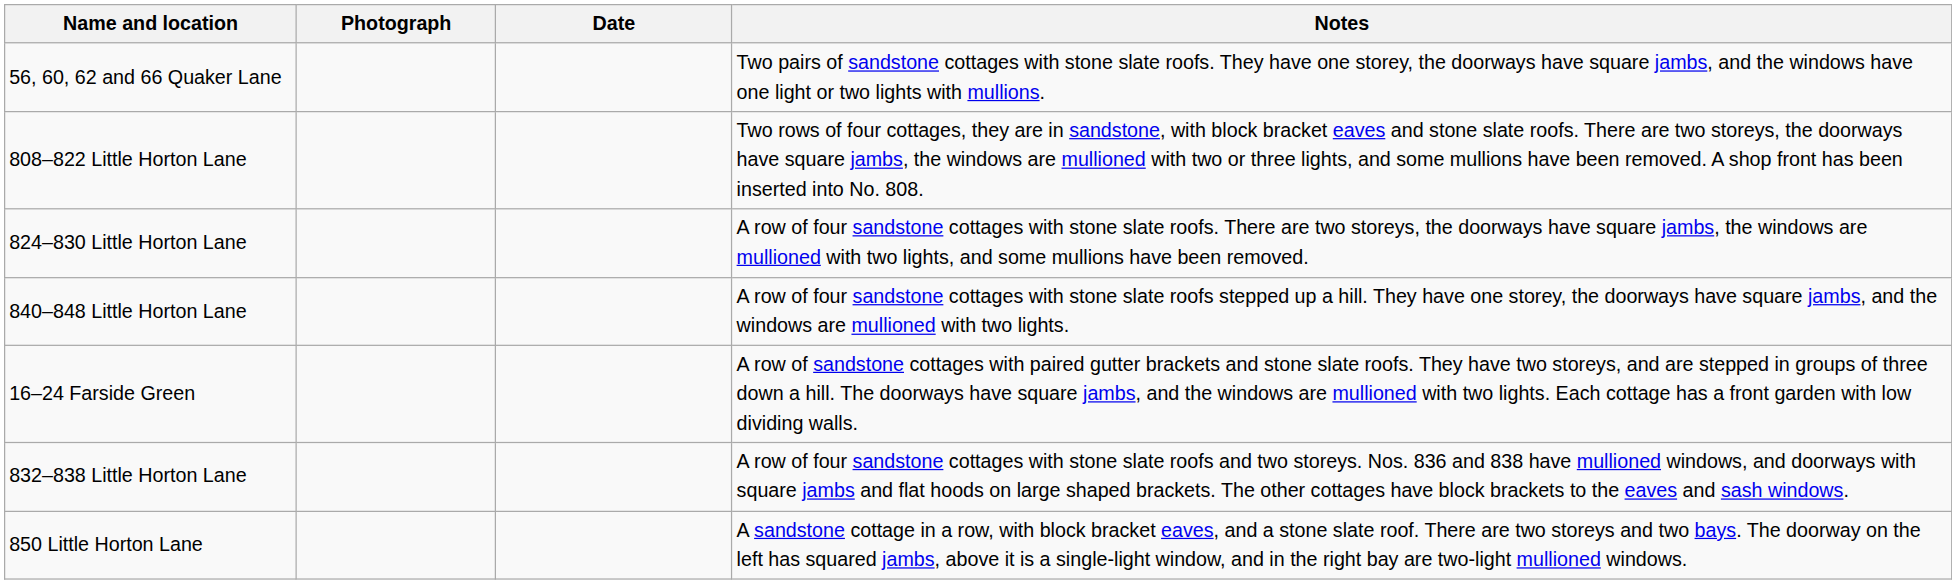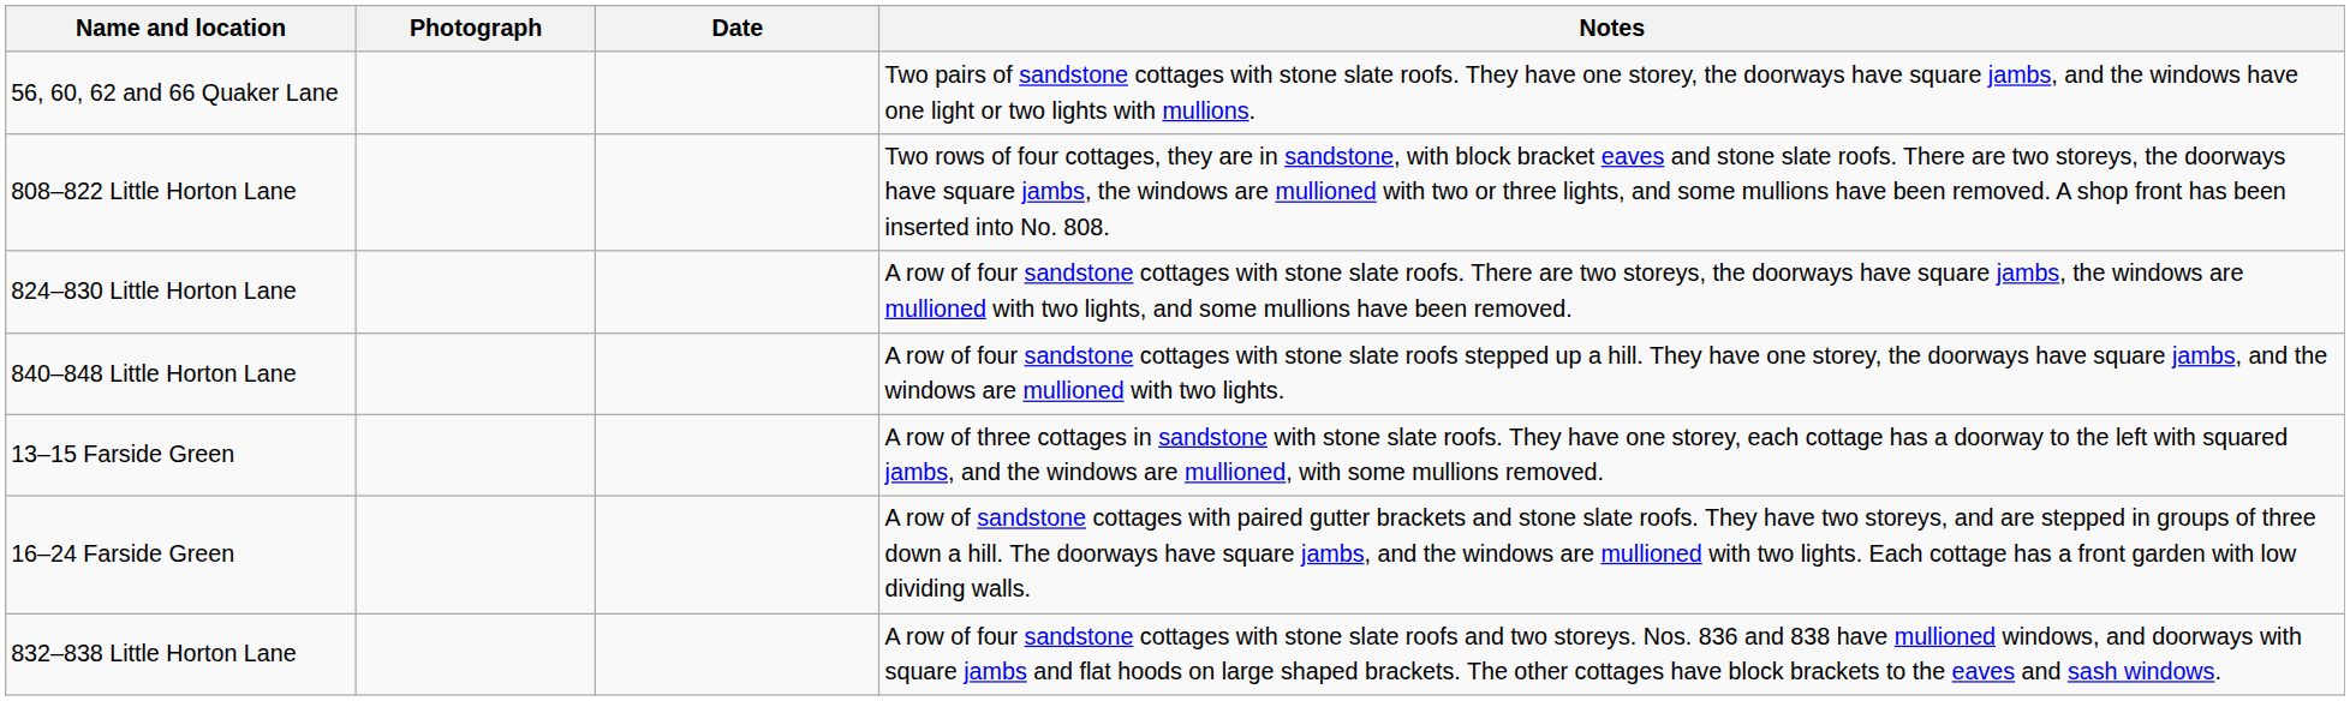+ row: 13–15 Farside Green | A row of three cottages in sandstone with stone slate roofs. They have one storey, each cottage has a doorway to the left with squared jambs, and the windows are mullioned, with some mullions removed.
- row: 850 Little Horton Lane | A sandstone cottage in a row, with block bracket eaves, and a stone slate roof. There are two storeys and two bays. The doorway on the left has squared jambs, above it is a single-light window, and in the right bay are two-light mullioned windows.
